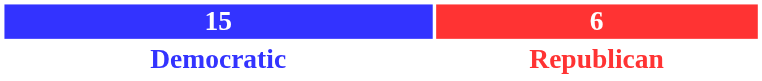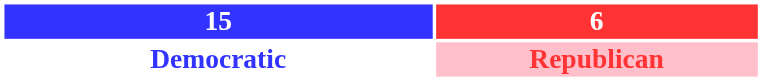Democratic | column 2: no background -> pink background
